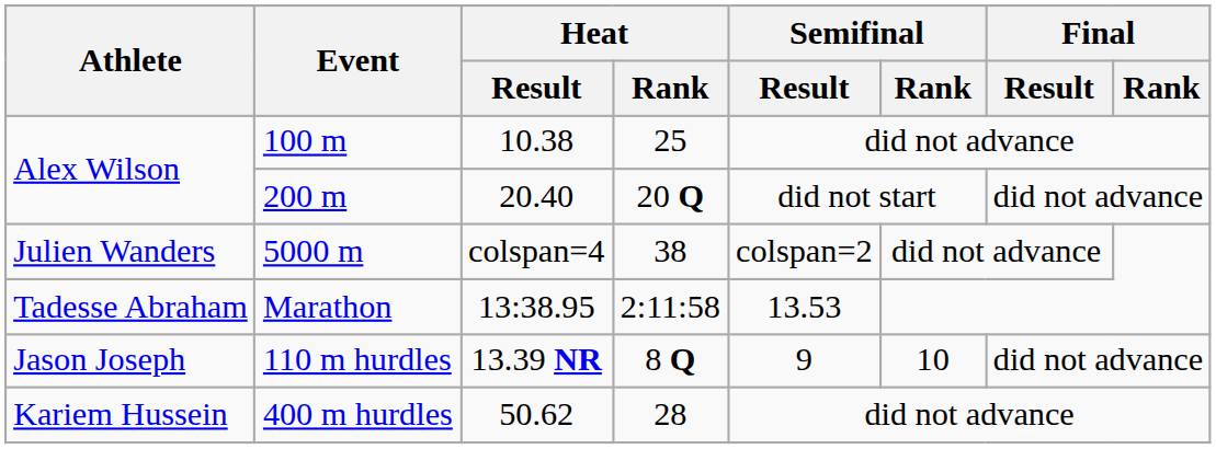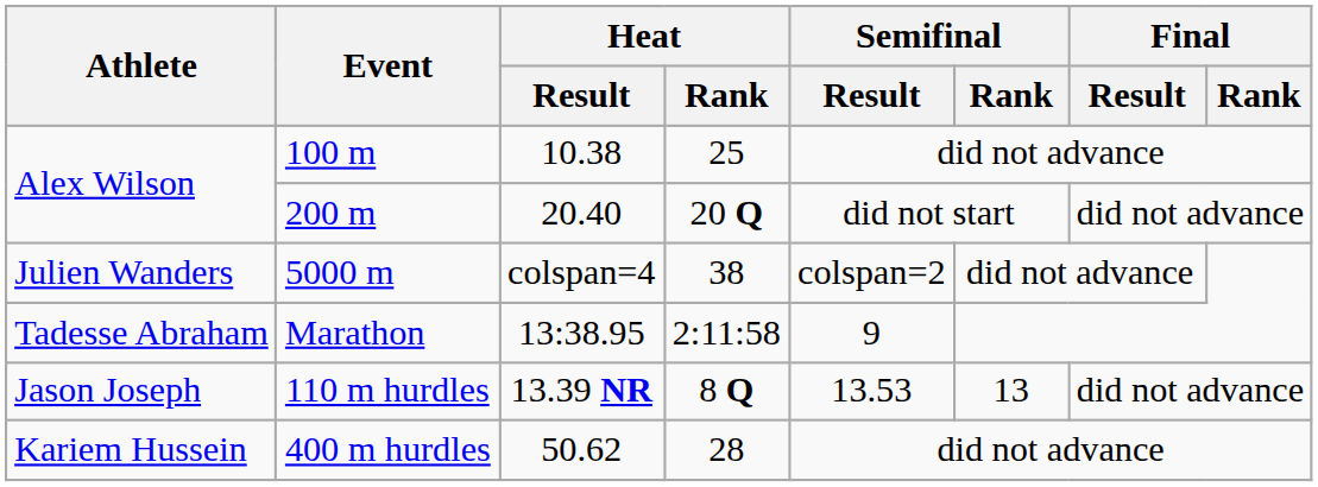Marathon | Semifinal / Result: 13.53 -> 9
110 m hurdles | Semifinal / Result: 9 -> 13.53
110 m hurdles | Semifinal / Rank: 10 -> 13
